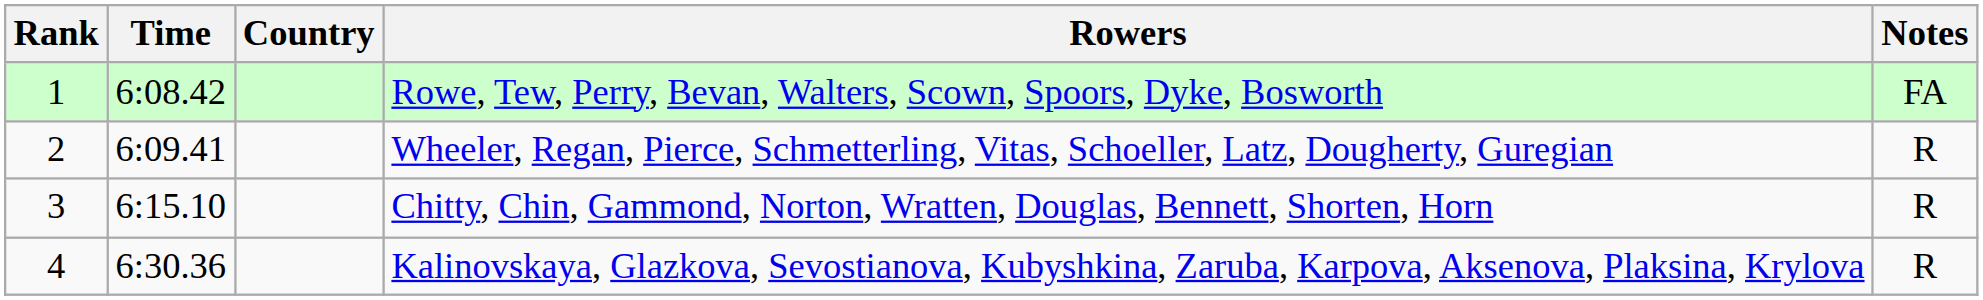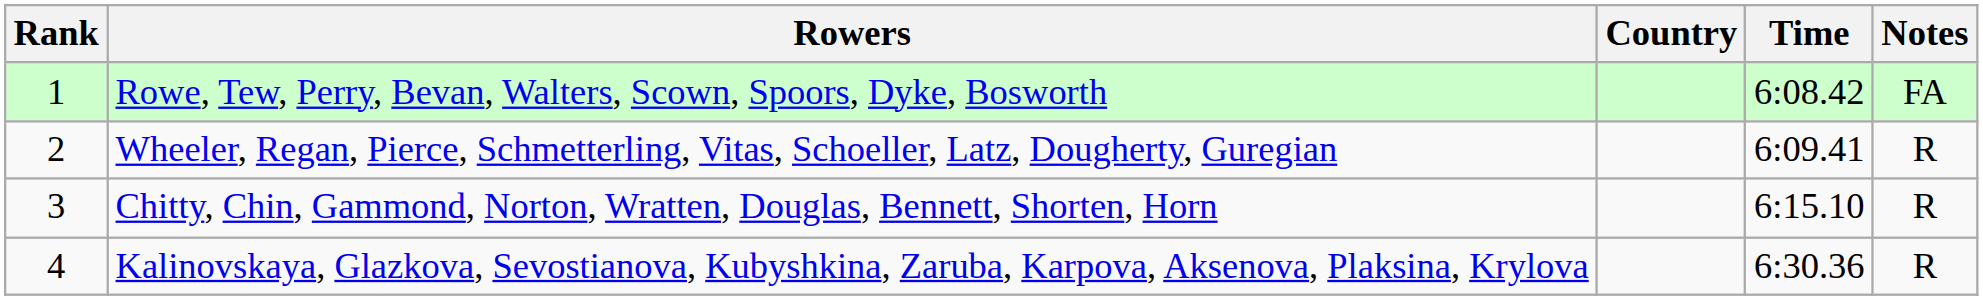columns swapped: Rowers <-> Time
